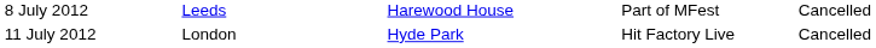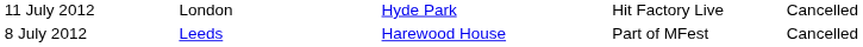rows swapped: 8 July 2012 <-> 11 July 2012
